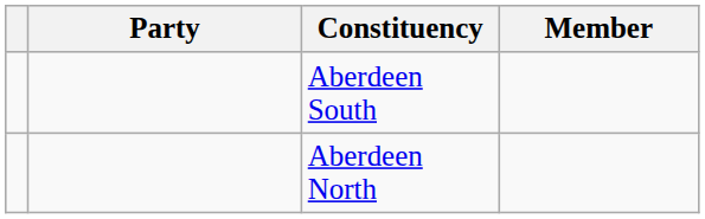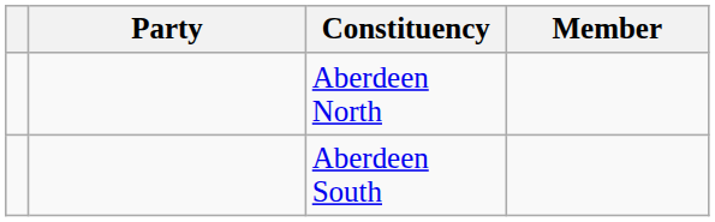rows swapped: Aberdeen North <-> Aberdeen South
